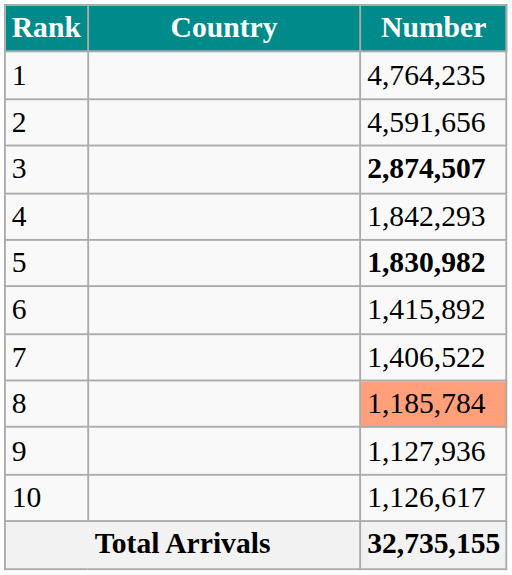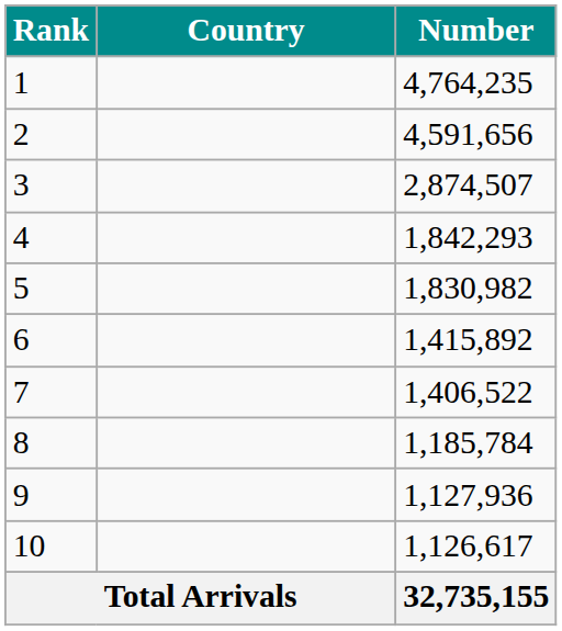3 | Number: bold -> normal
5 | Number: bold -> normal
8 | Number: lightsalmon background -> no background
